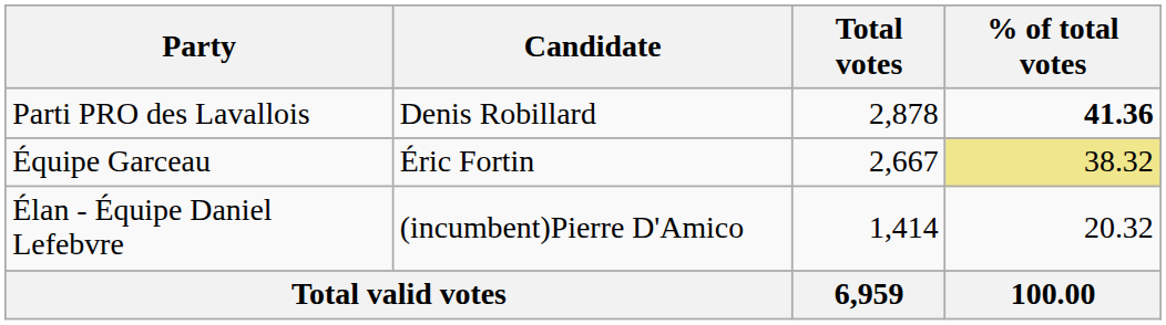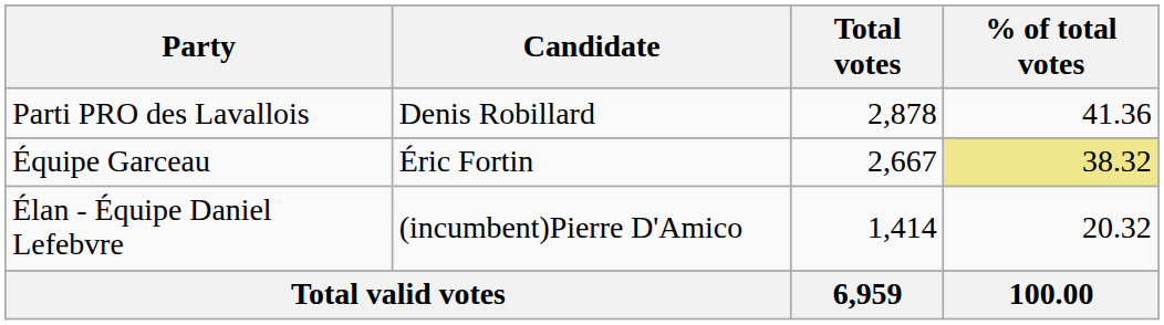Parti PRO des Lavallois | % of total votes: bold -> normal
